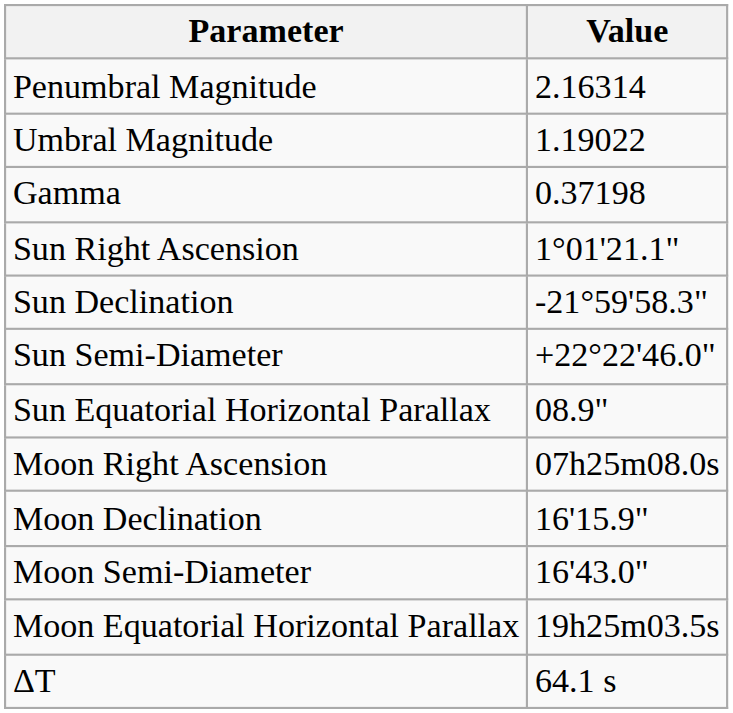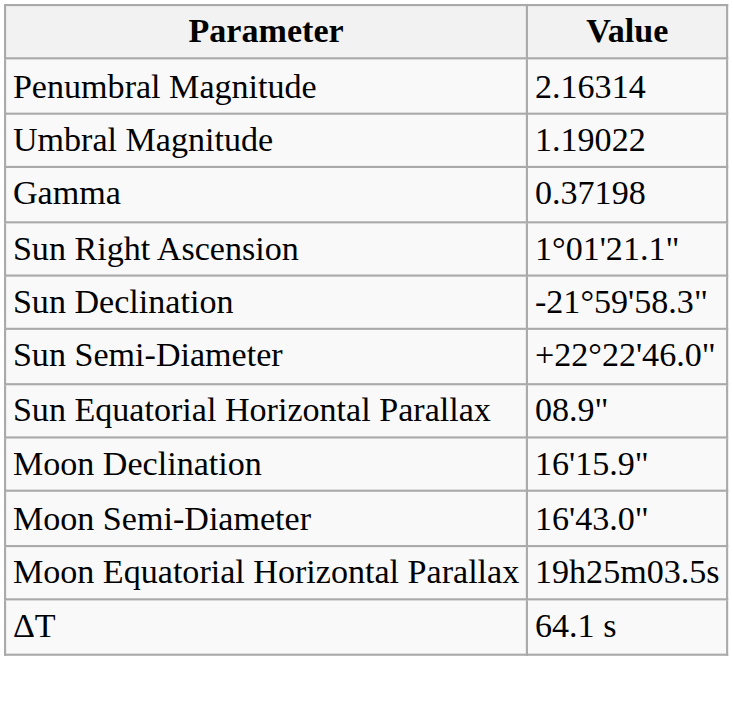- row: Moon Right Ascension | 07h25m08.0s
